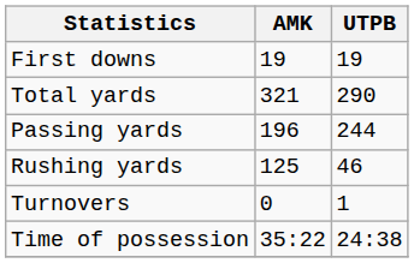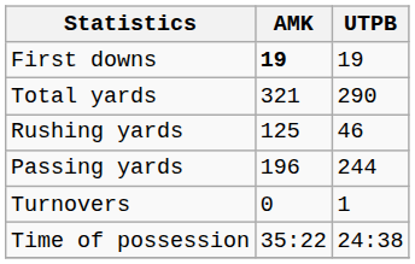First downs | AMK: normal -> bold
rows swapped: Rushing yards <-> Passing yards
